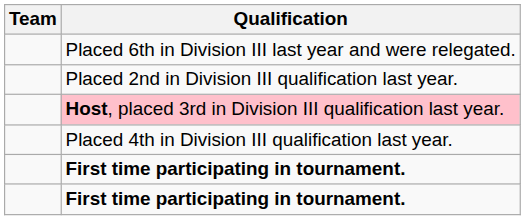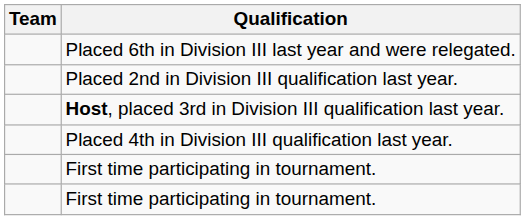row 4 | Qualification: pink background -> no background
row 6 | Qualification: bold -> normal
row 7 | Qualification: bold -> normal
